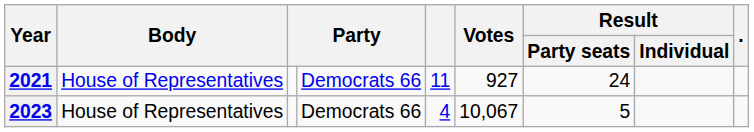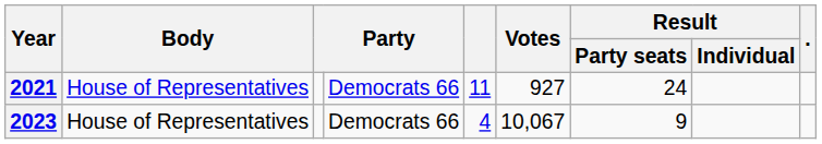2023 | Result / Party seats: 5 -> 9
